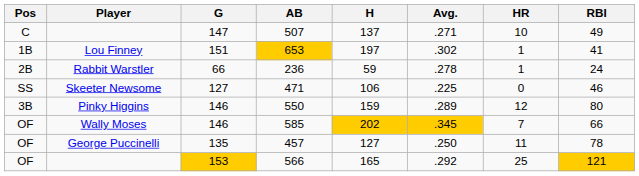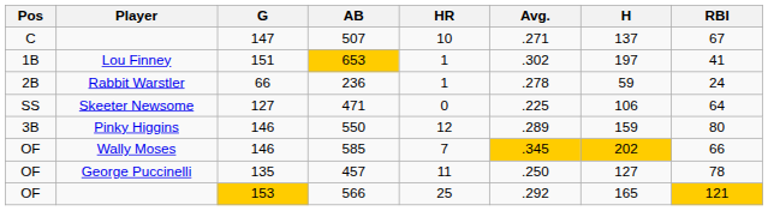columns swapped: H <-> HR
507 | RBI: 49 -> 67
471 | RBI: 46 -> 64
